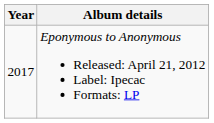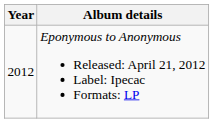row 2 | Year: 2017 -> 2012
